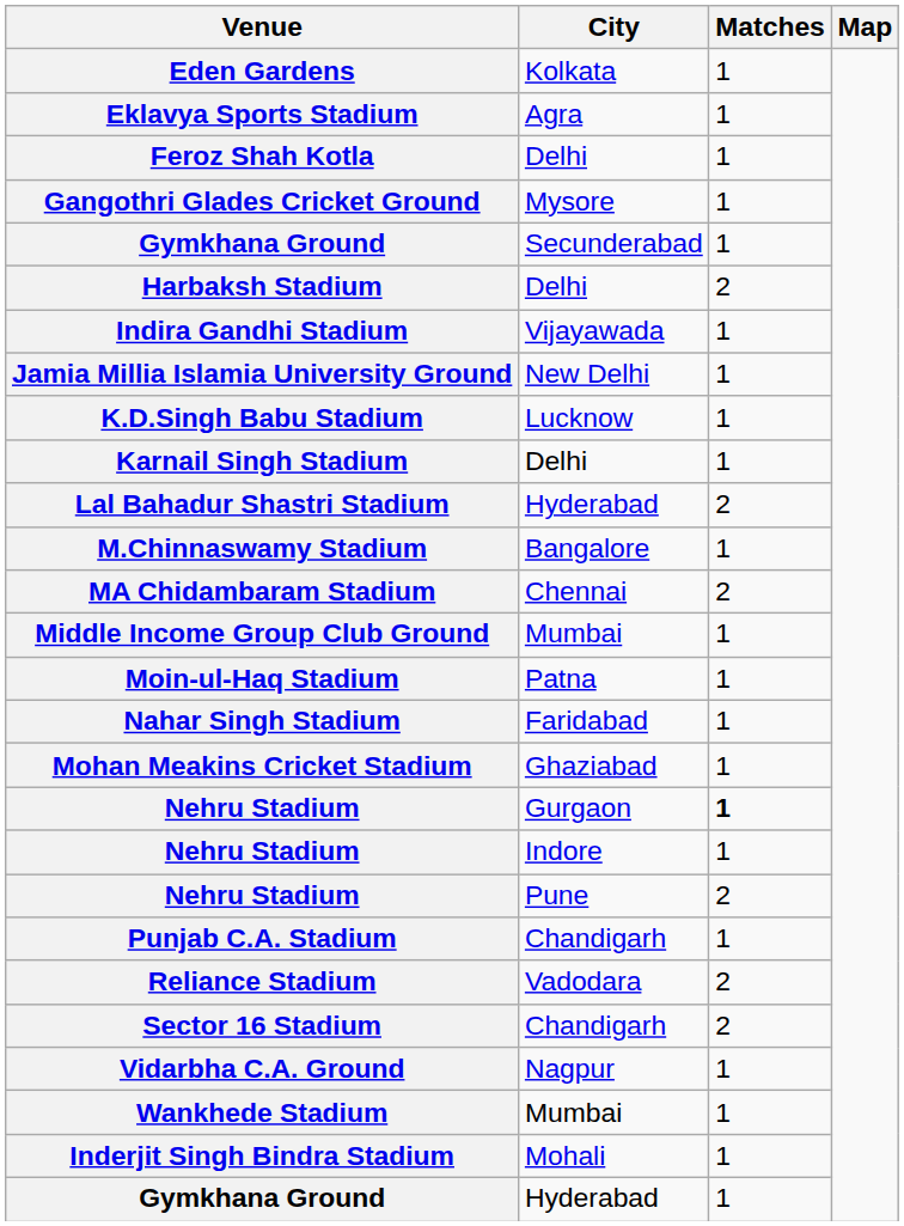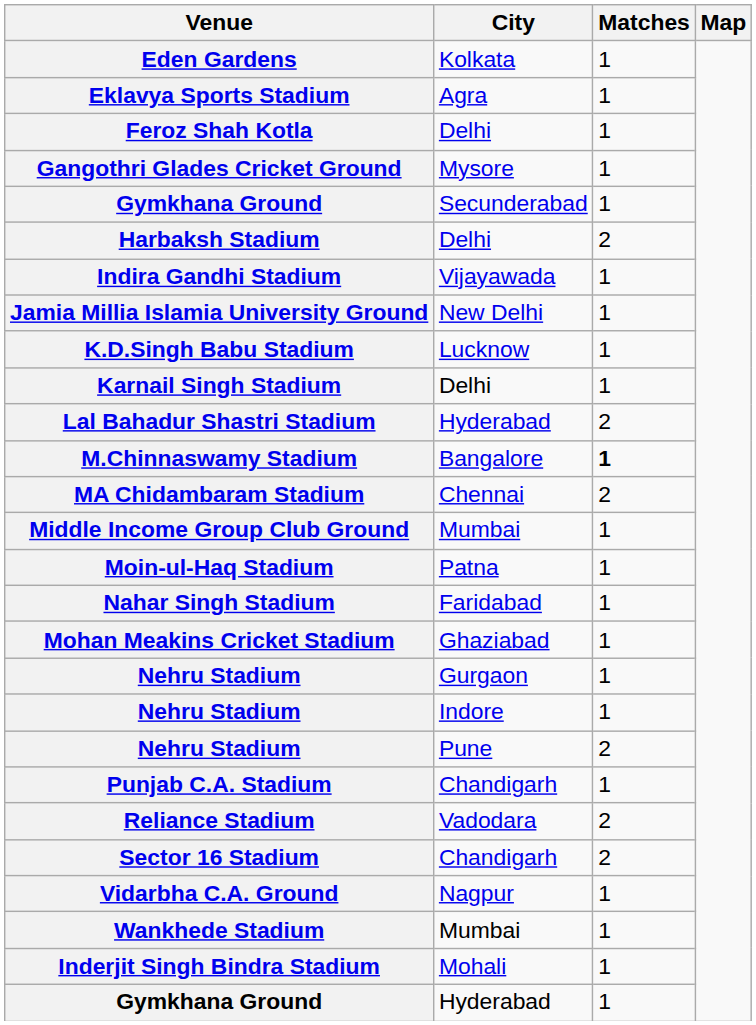M.Chinnaswamy Stadium | Matches: normal -> bold
Nehru Stadium / Gurgaon | Matches: bold -> normal
